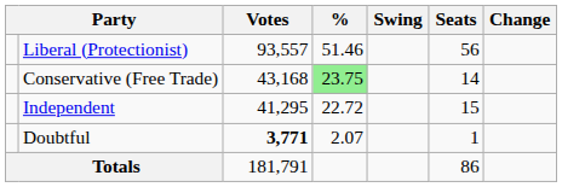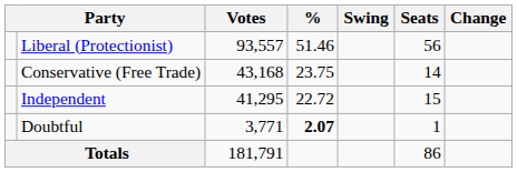Conservative (Free Trade) | %: lightgreen background -> no background
Doubtful | Votes: bold -> normal
Doubtful | %: normal -> bold
